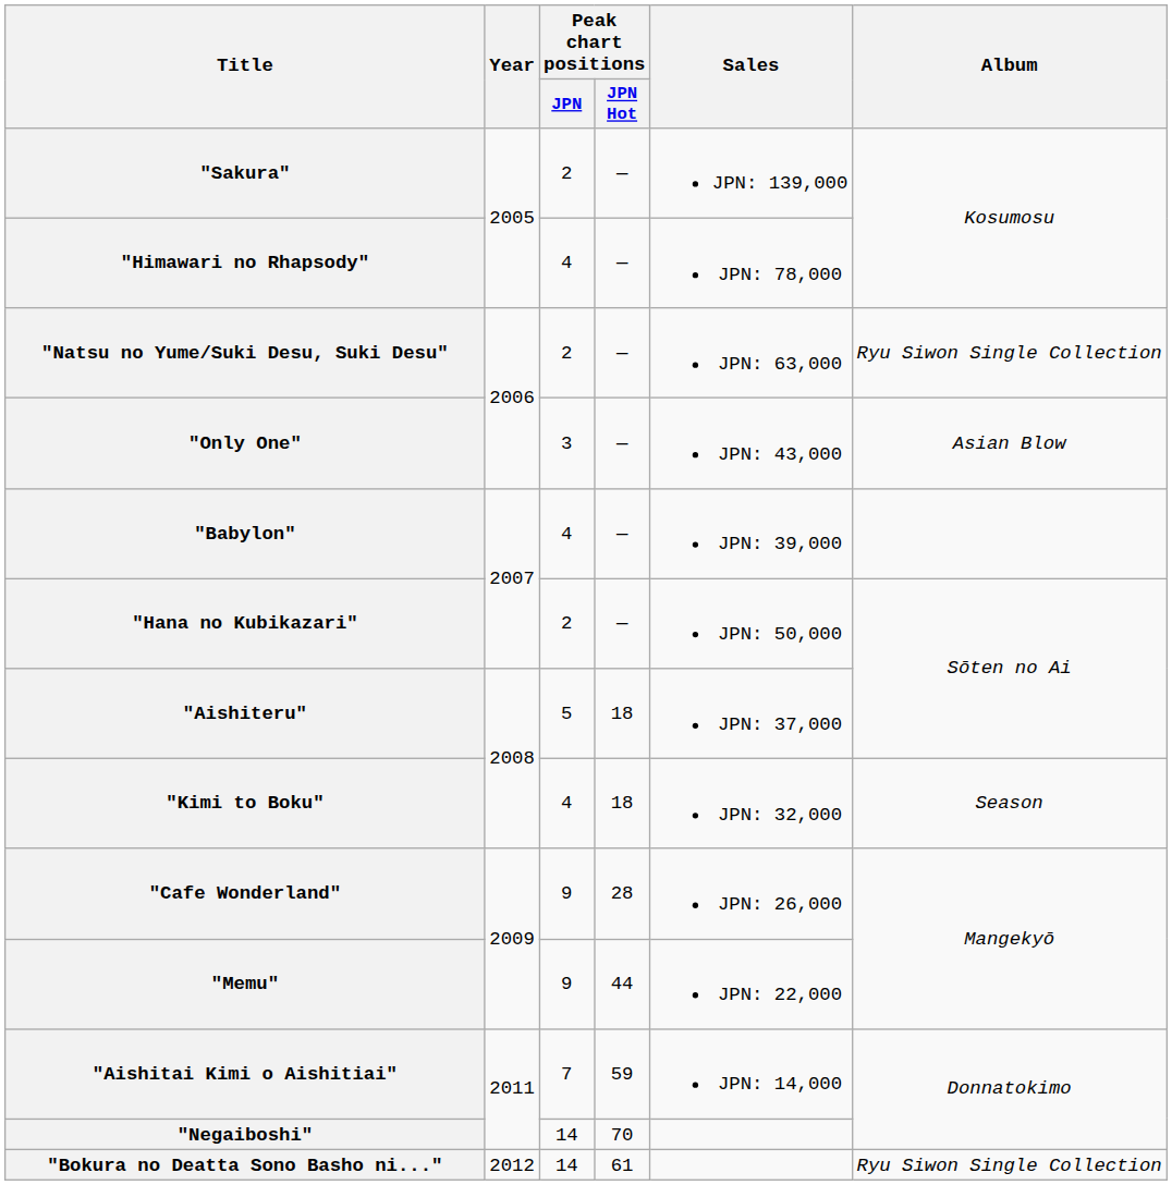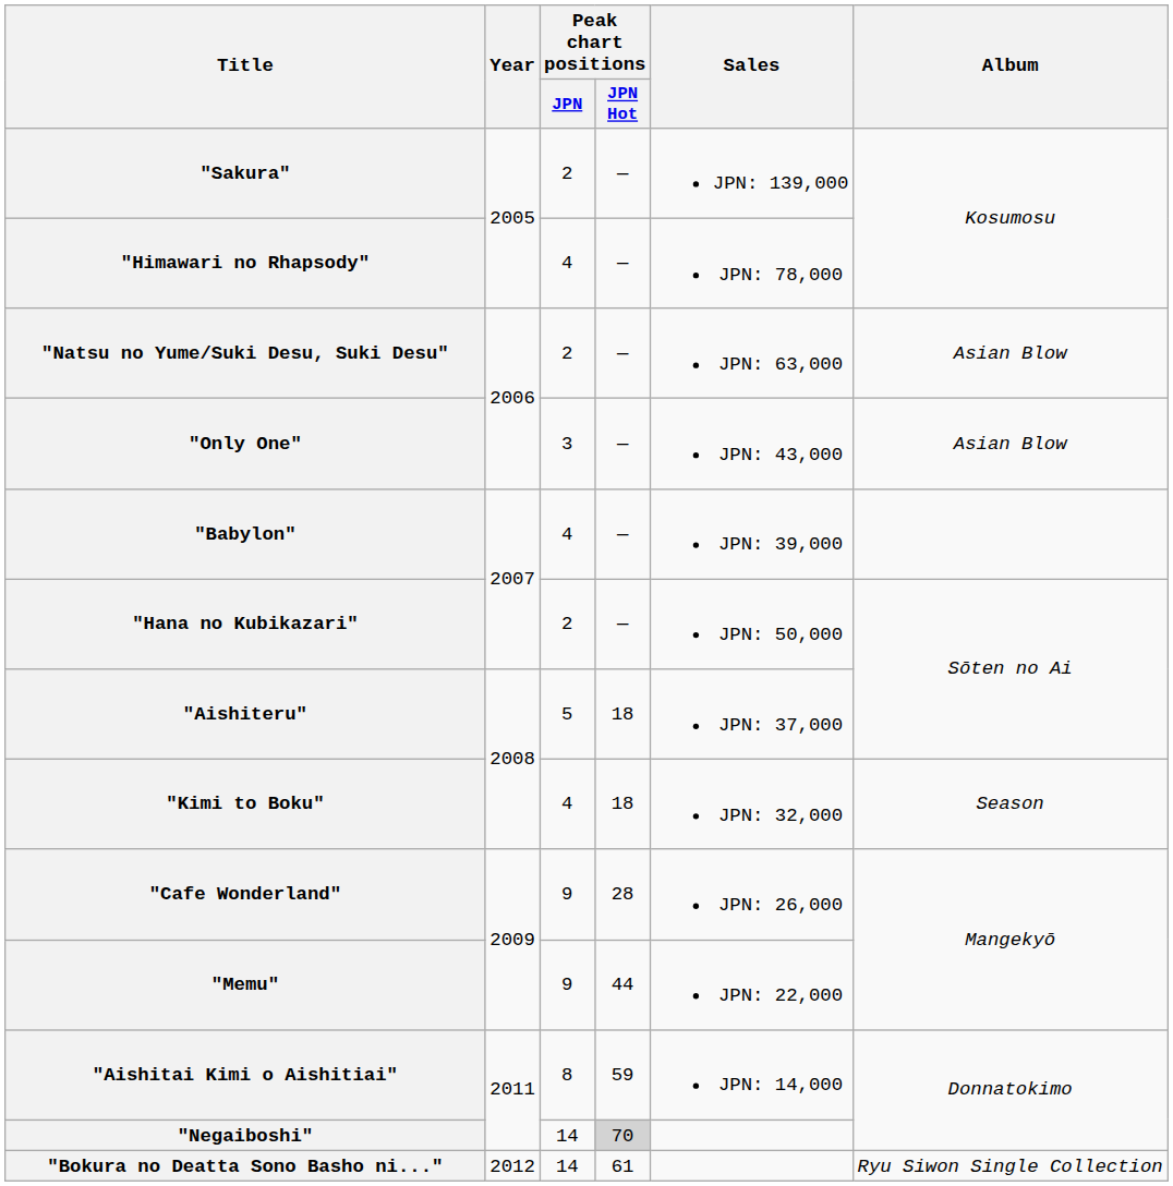"Natsu no Yume/Suki Desu, Suki Desu" | Album: Ryu Siwon Single Collection -> Asian Blow
"Aishitai Kimi o Aishitiai" | Peak chart positions / JPN: 7 -> 8
"Negaiboshi" | Peak chart positions / JPN Hot: no background -> lightgrey background
